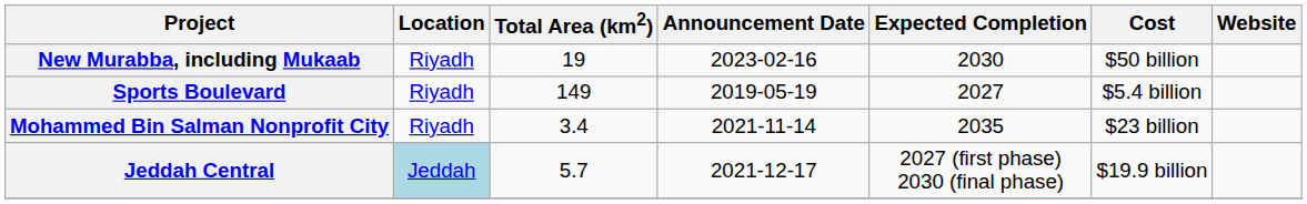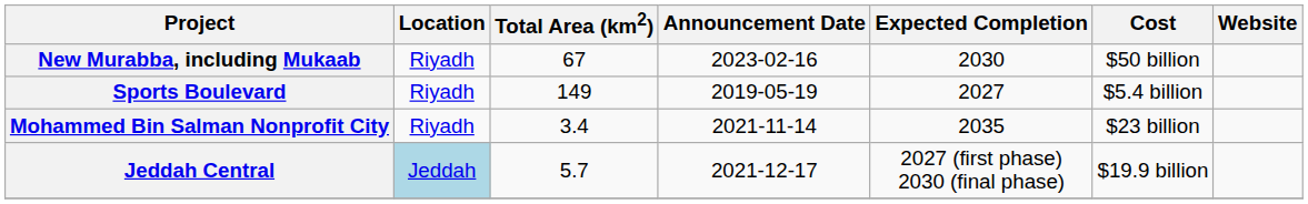New Murabba, including Mukaab | Total Area (km2): 19 -> 67
